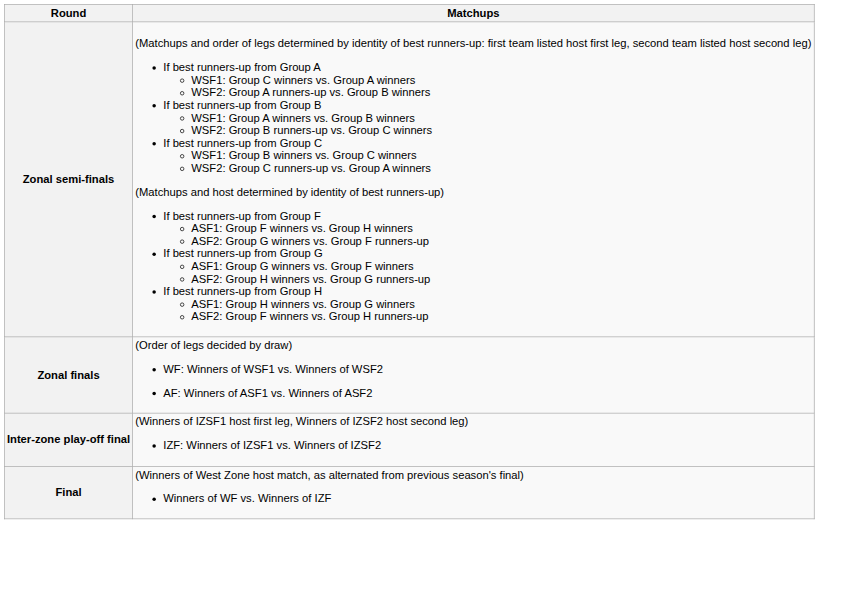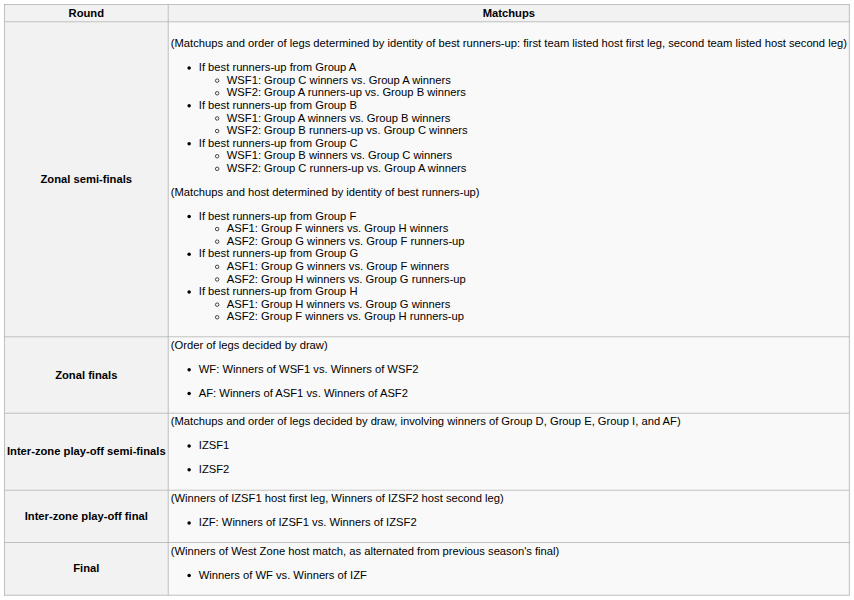+ row: Inter-zone play-off semi-finals | (Matchups and order of legs decided by draw, involving winners of Group D, Group E, Group I, and AF) IZSF1 IZSF2
